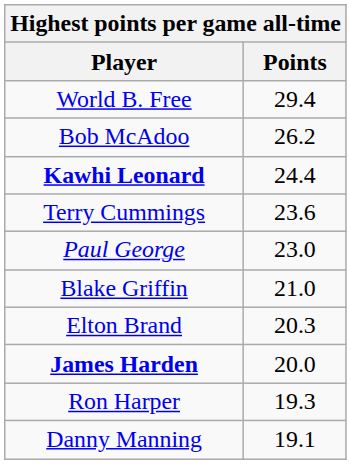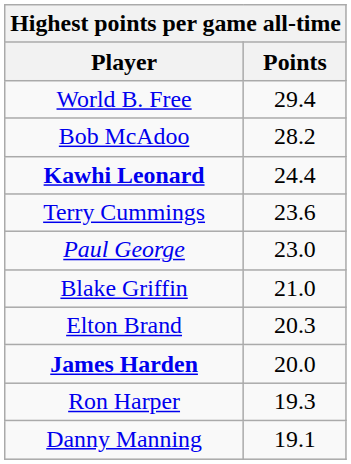Bob McAdoo | Points: 26.2 -> 28.2
